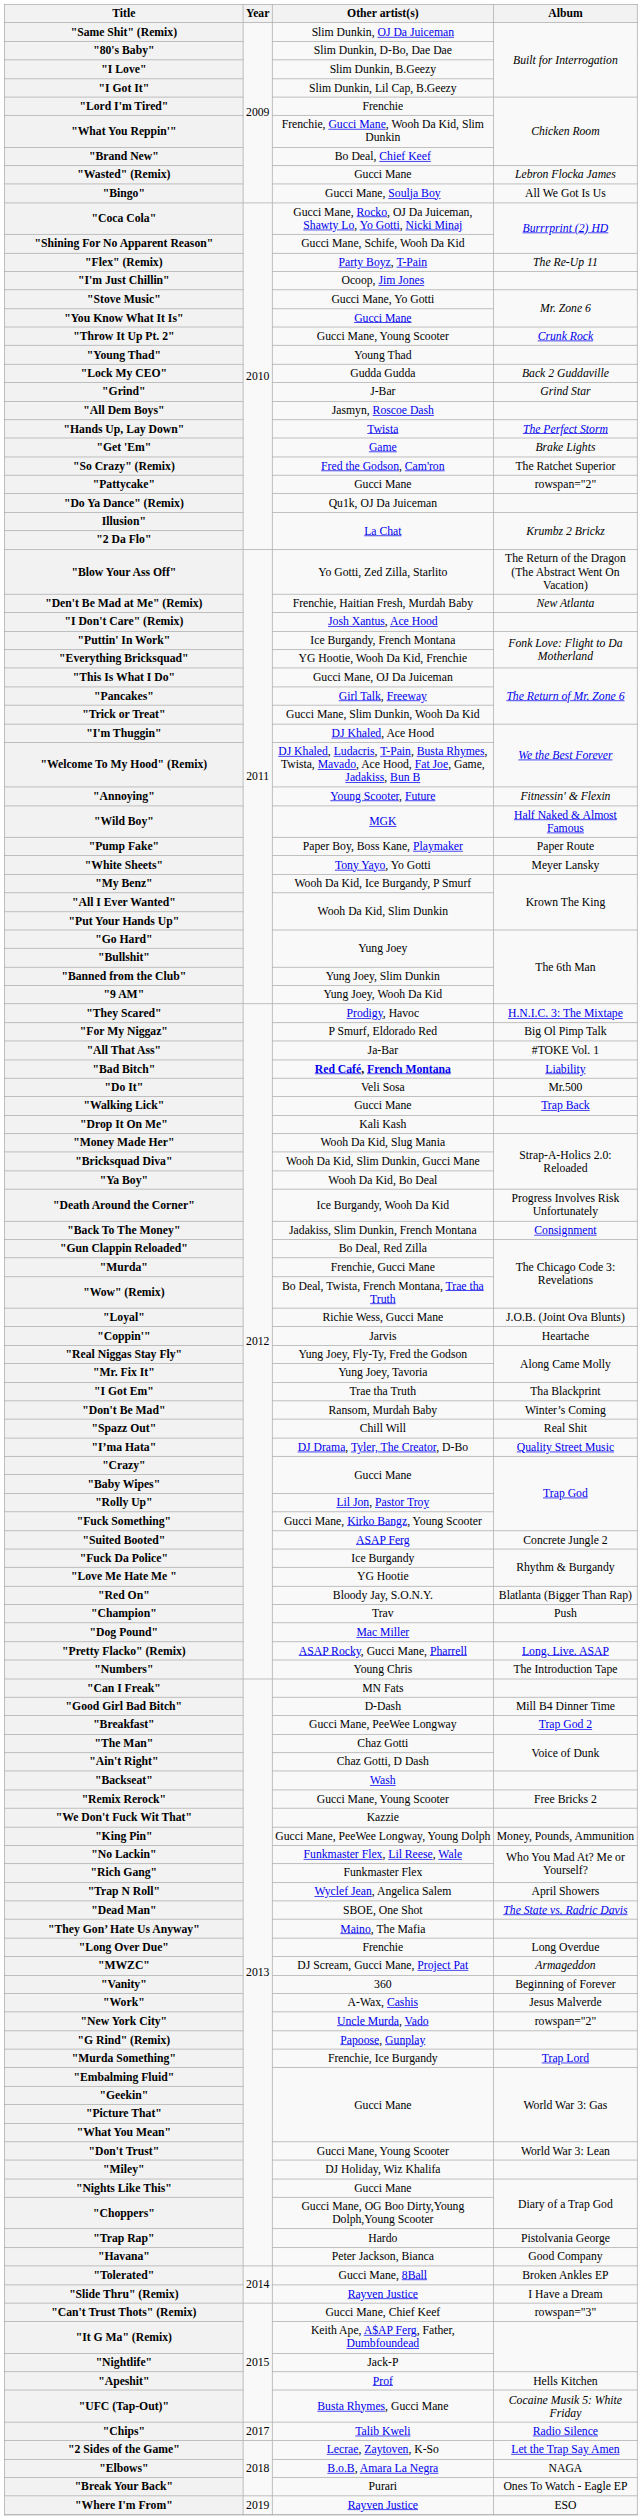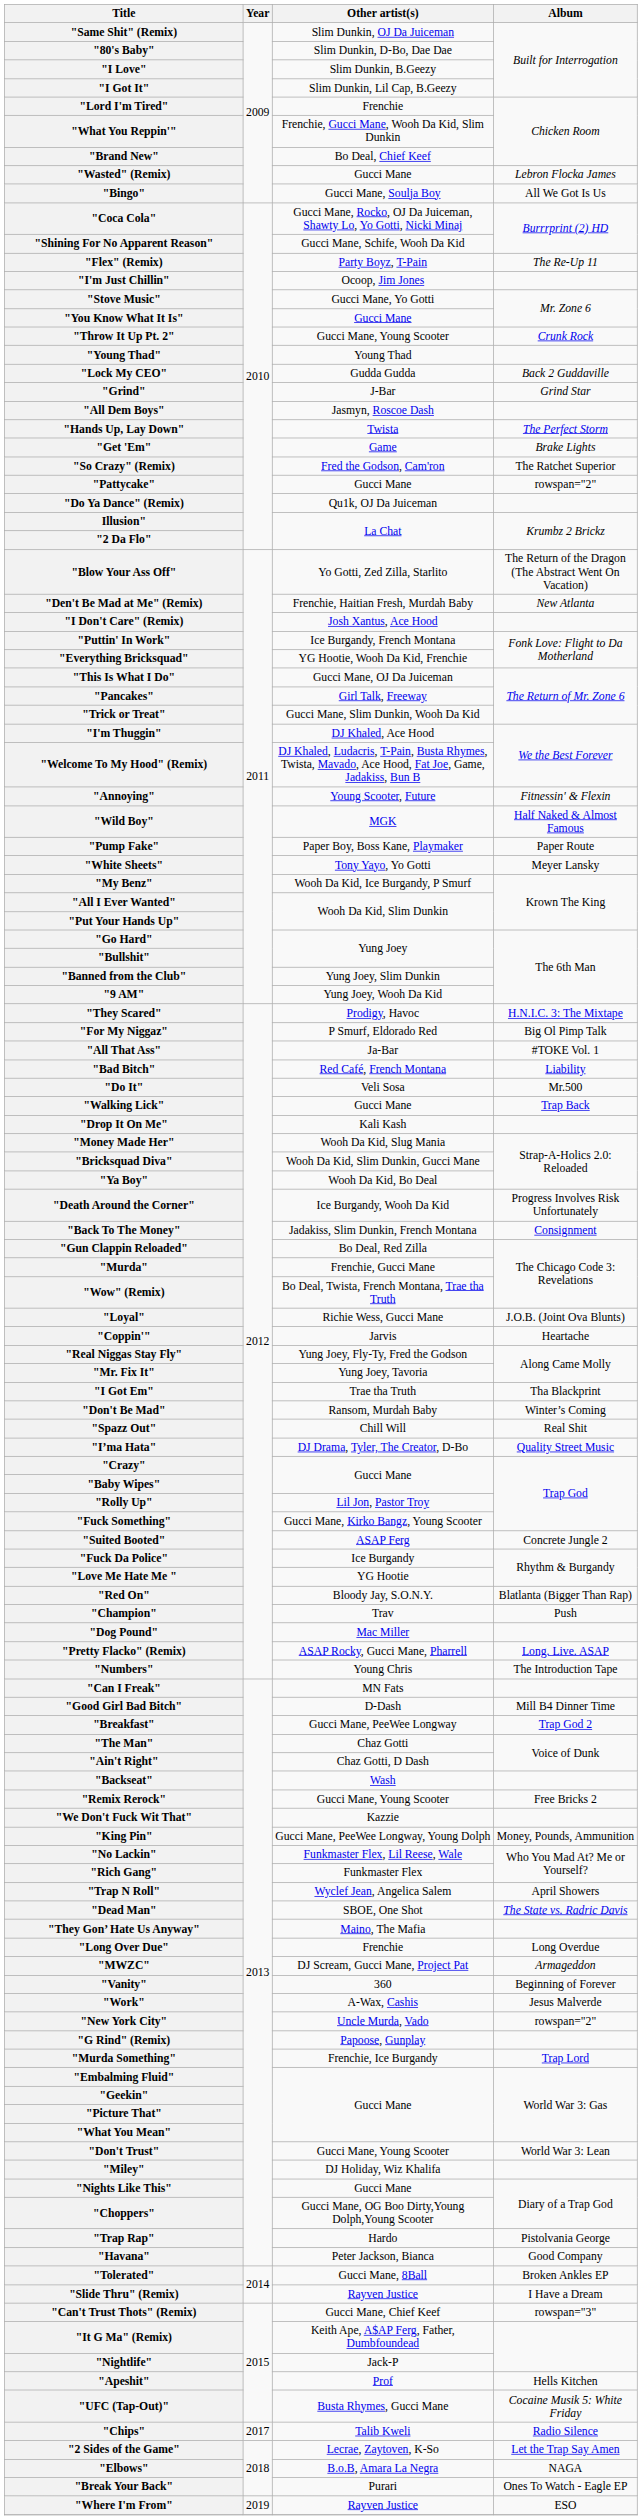"Bad Bitch" | Other artist(s): bold -> normal
